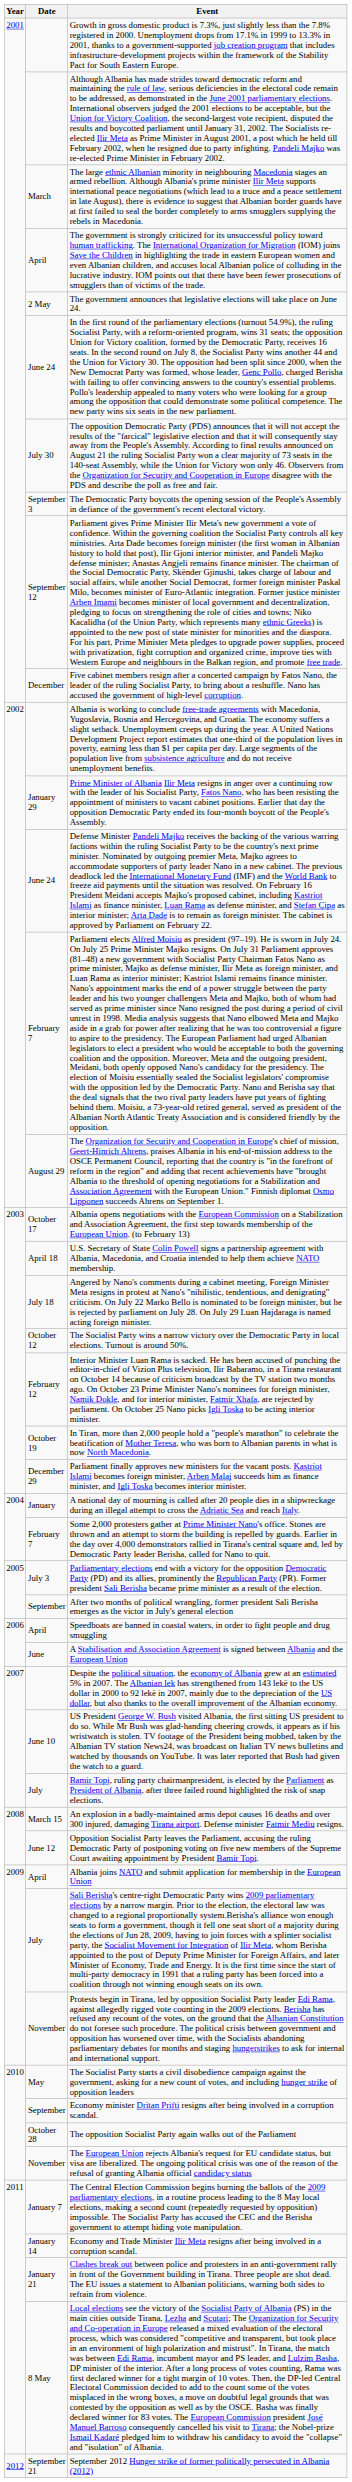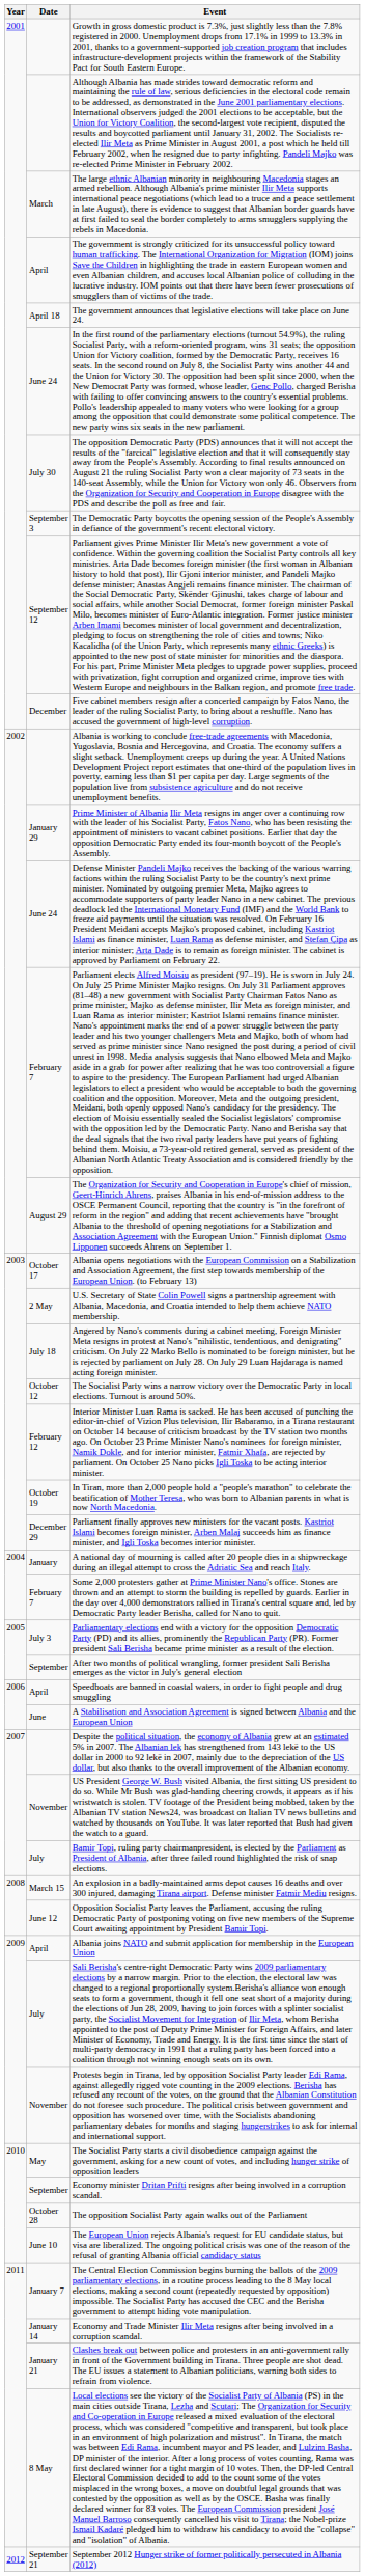row 6 | Date: 2 May -> April 18
row 18 | Date: April 18 -> 2 May
row 31 | Date: June 10 -> November
row 41 | Date: November -> June 10
